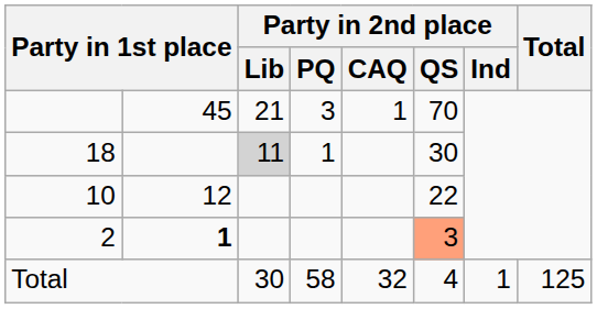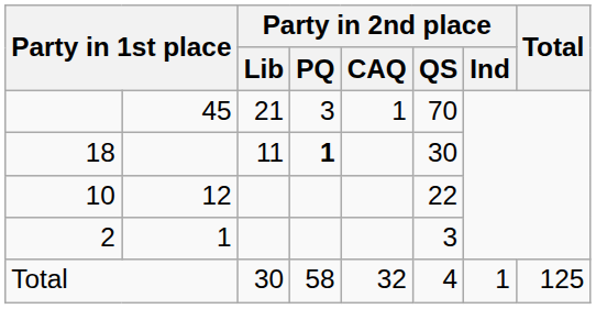18 | Party in 2nd place / Lib: lightgrey background -> no background
18 | Party in 2nd place / PQ: normal -> bold
2 | column 2: bold -> normal
2 | Party in 2nd place / QS: lightsalmon background -> no background
